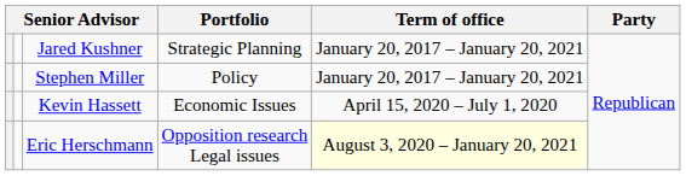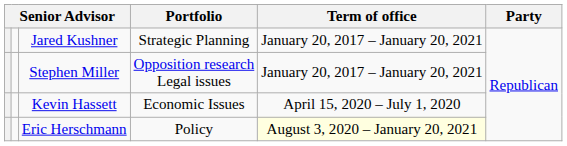Stephen Miller | Portfolio: Policy -> Opposition research Legal issues
Eric Herschmann | Portfolio: Opposition research Legal issues -> Policy
